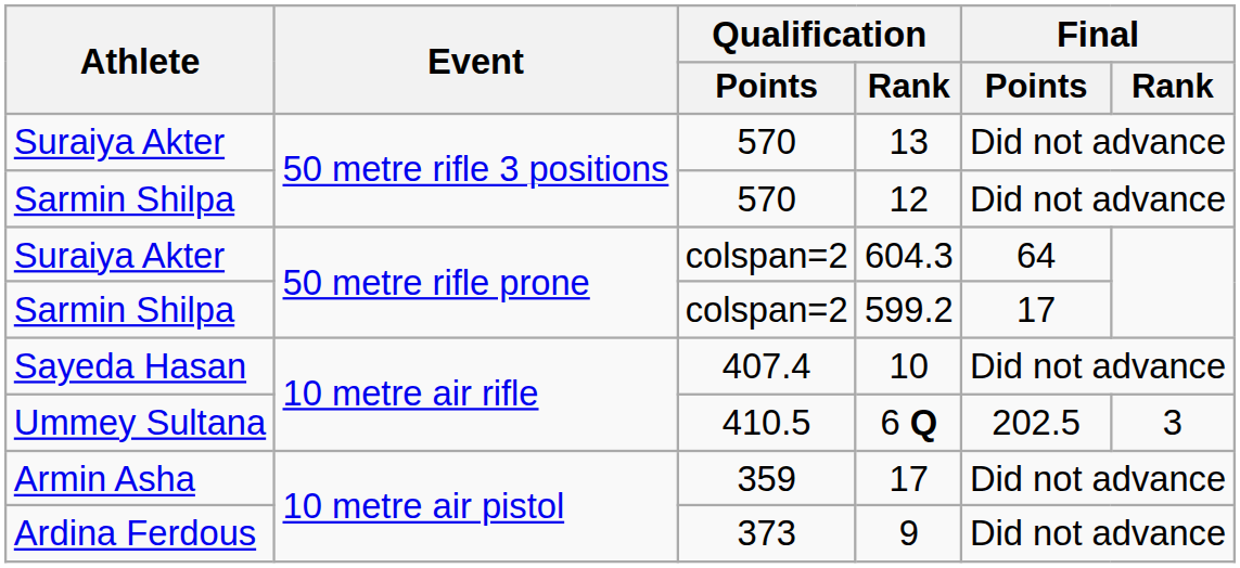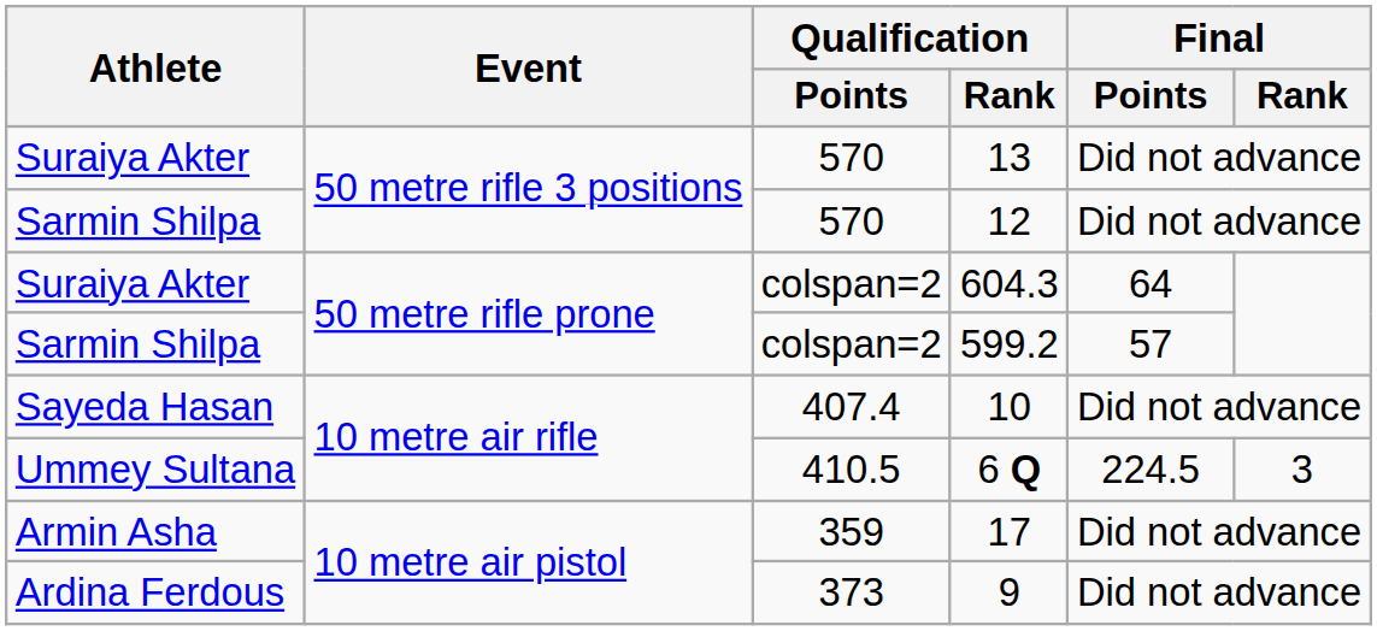599.2 | Final / Points: 17 -> 57
6 Q | Final / Points: 202.5 -> 224.5
